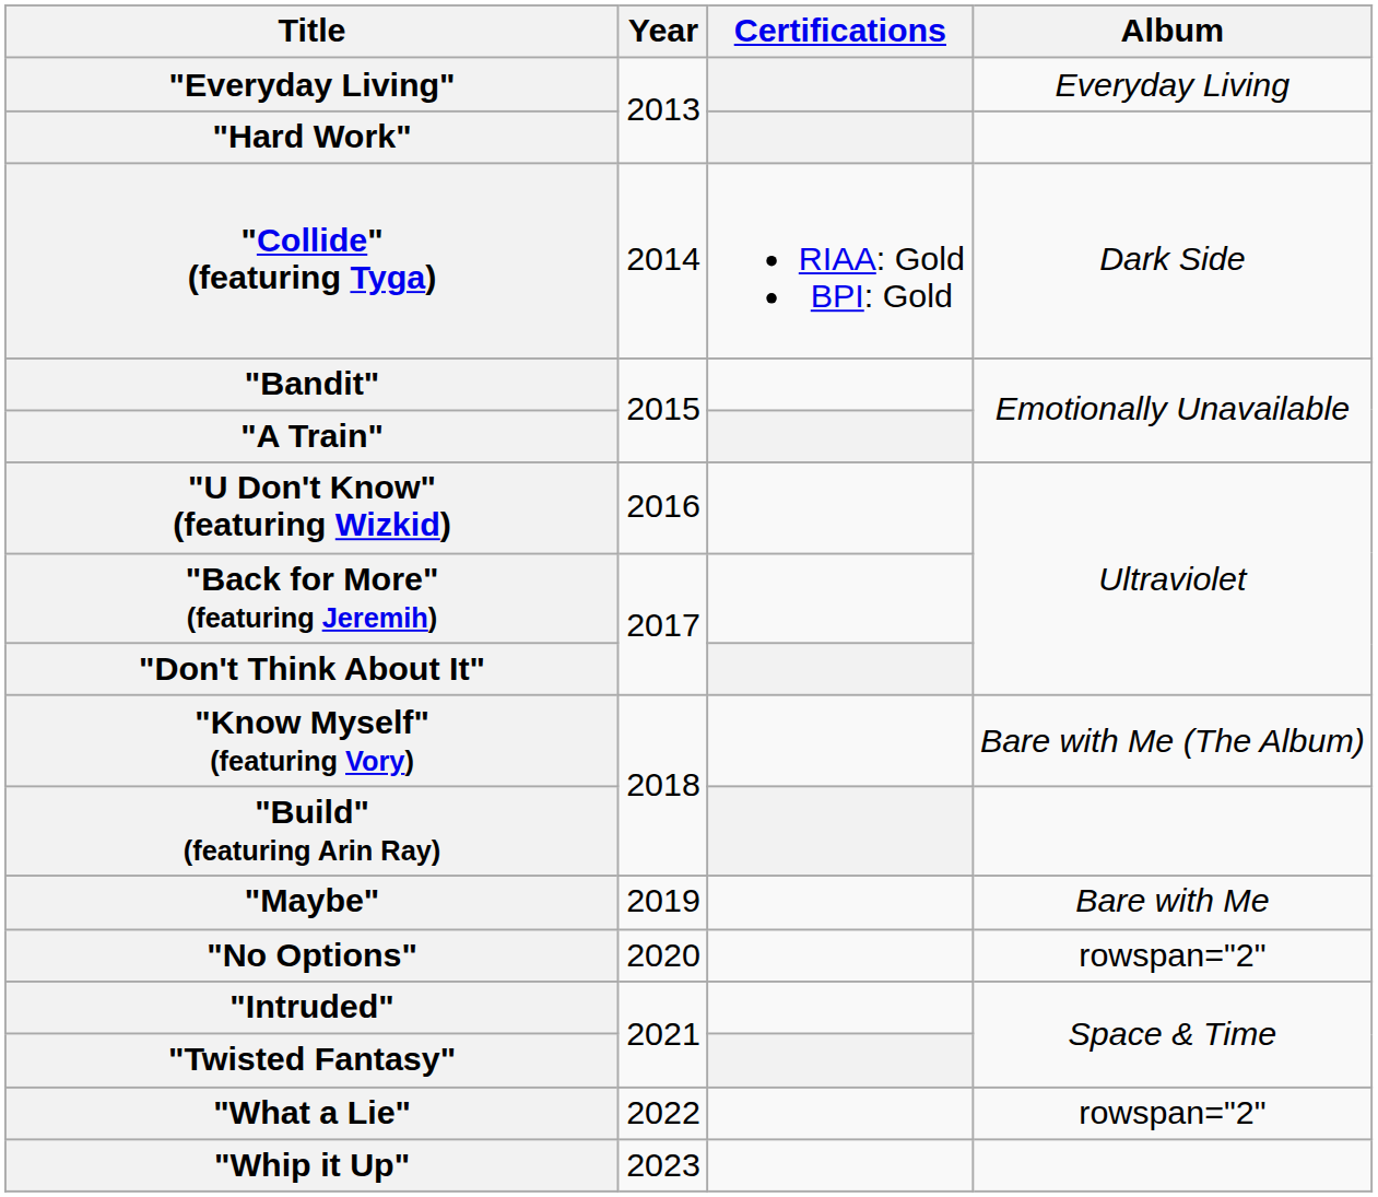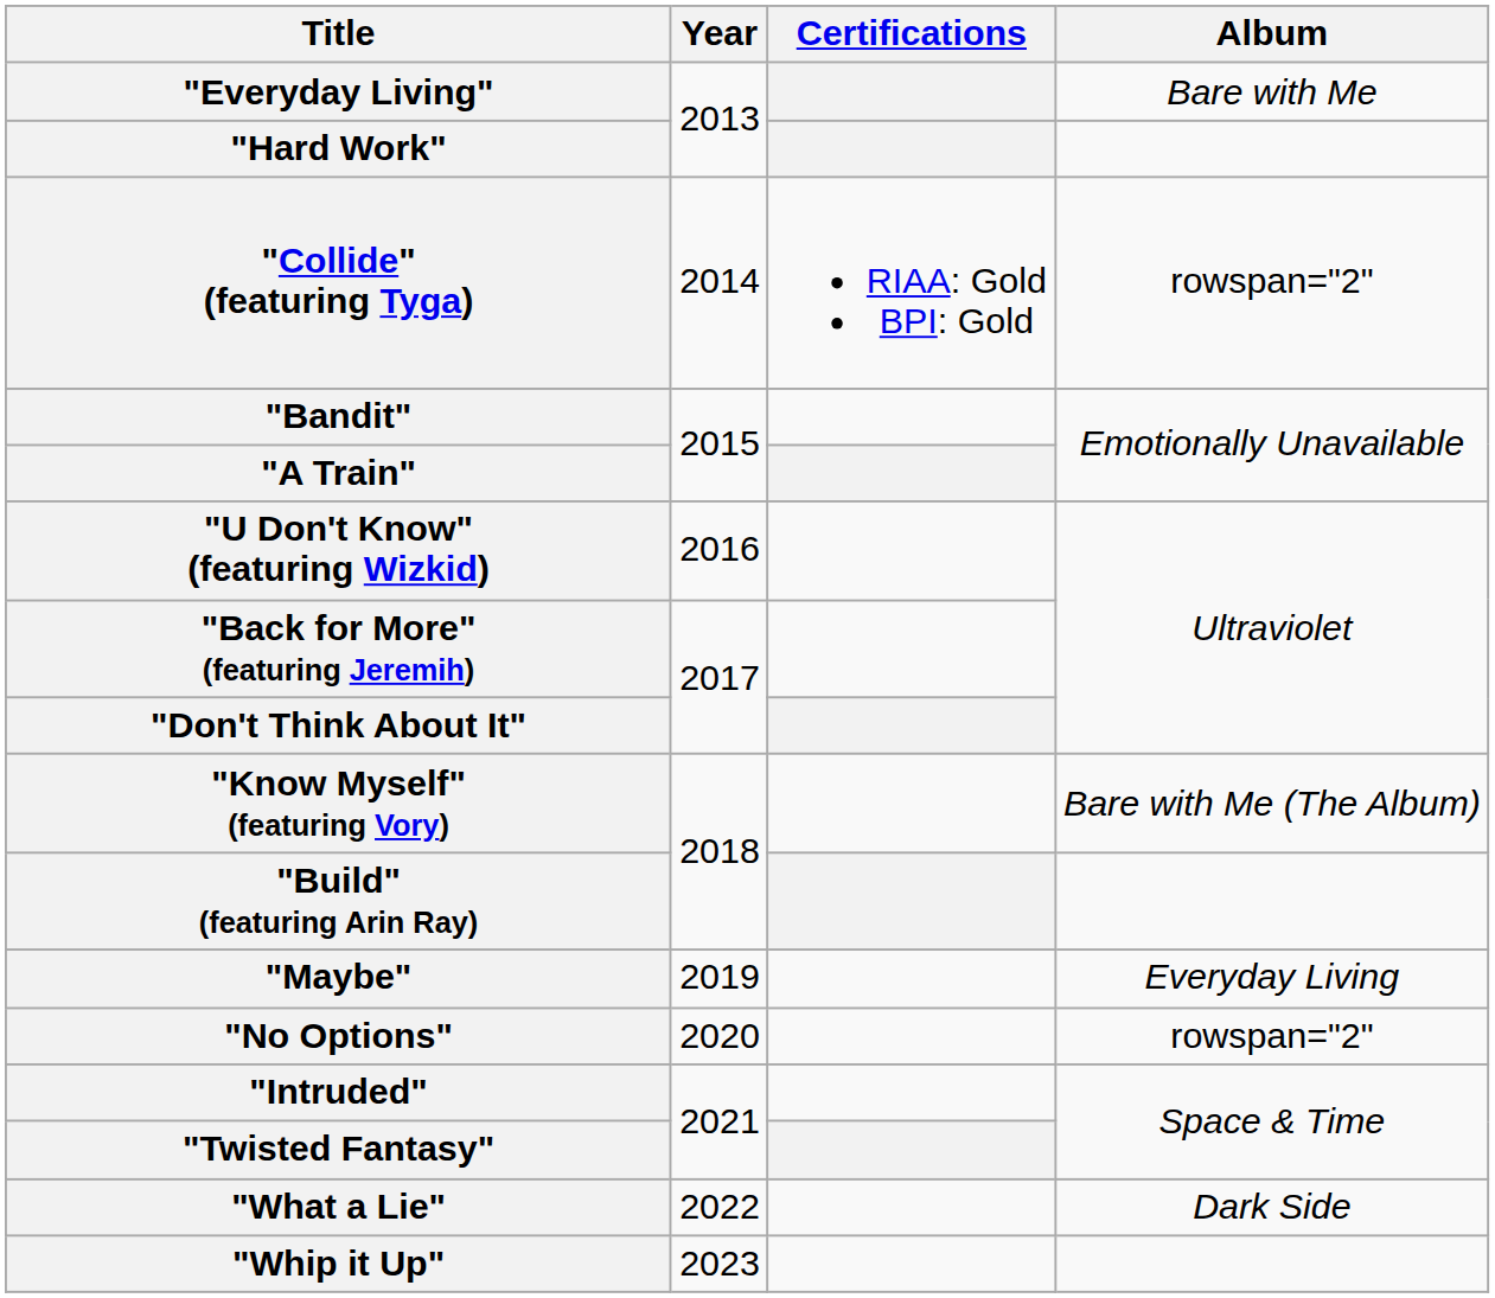"Everyday Living" | Album: Everyday Living -> Bare with Me
"Collide" (featuring Tyga) | Album: Dark Side -> rowspan="2"
"Maybe" | Album: Bare with Me -> Everyday Living
"What a Lie" | Album: rowspan="2" -> Dark Side
